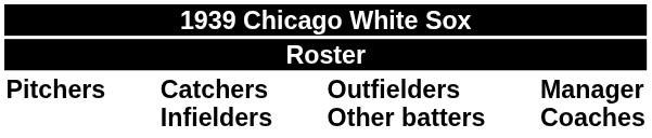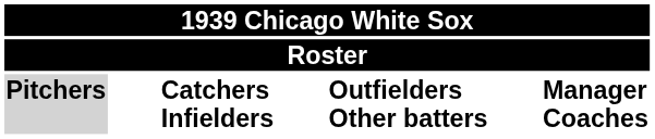Pitchers | column 1: no background -> lightgrey background
